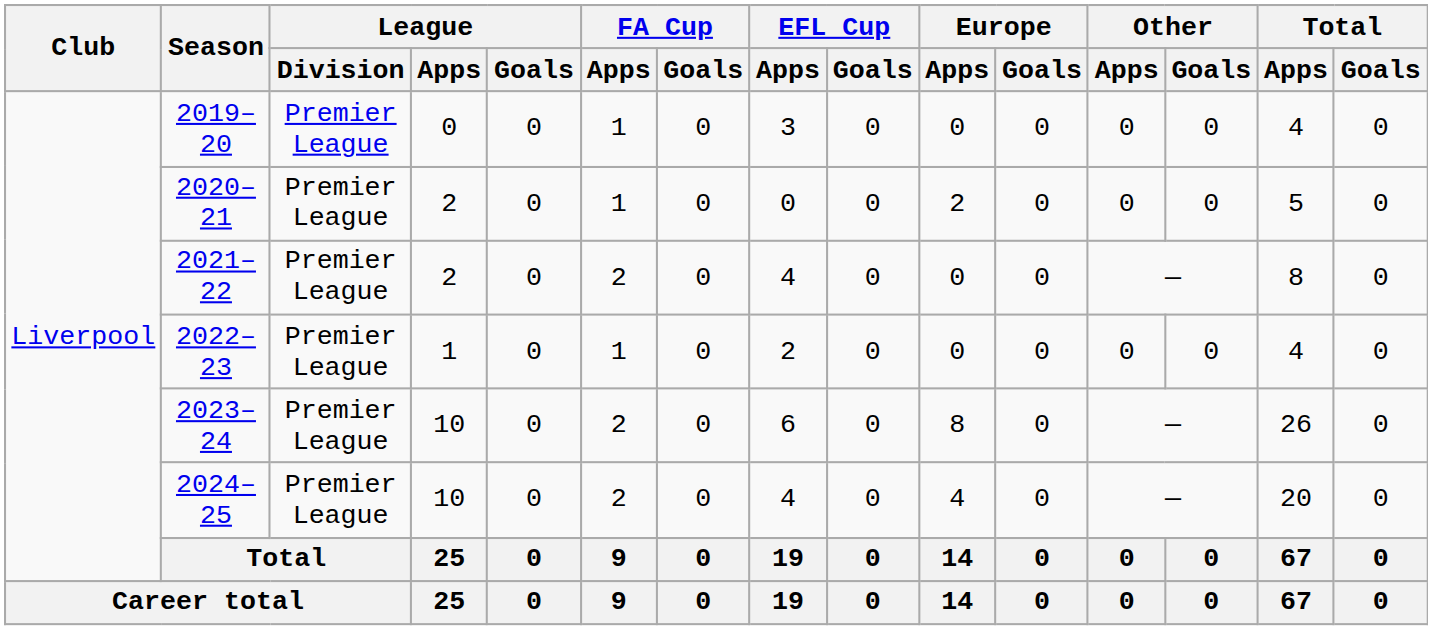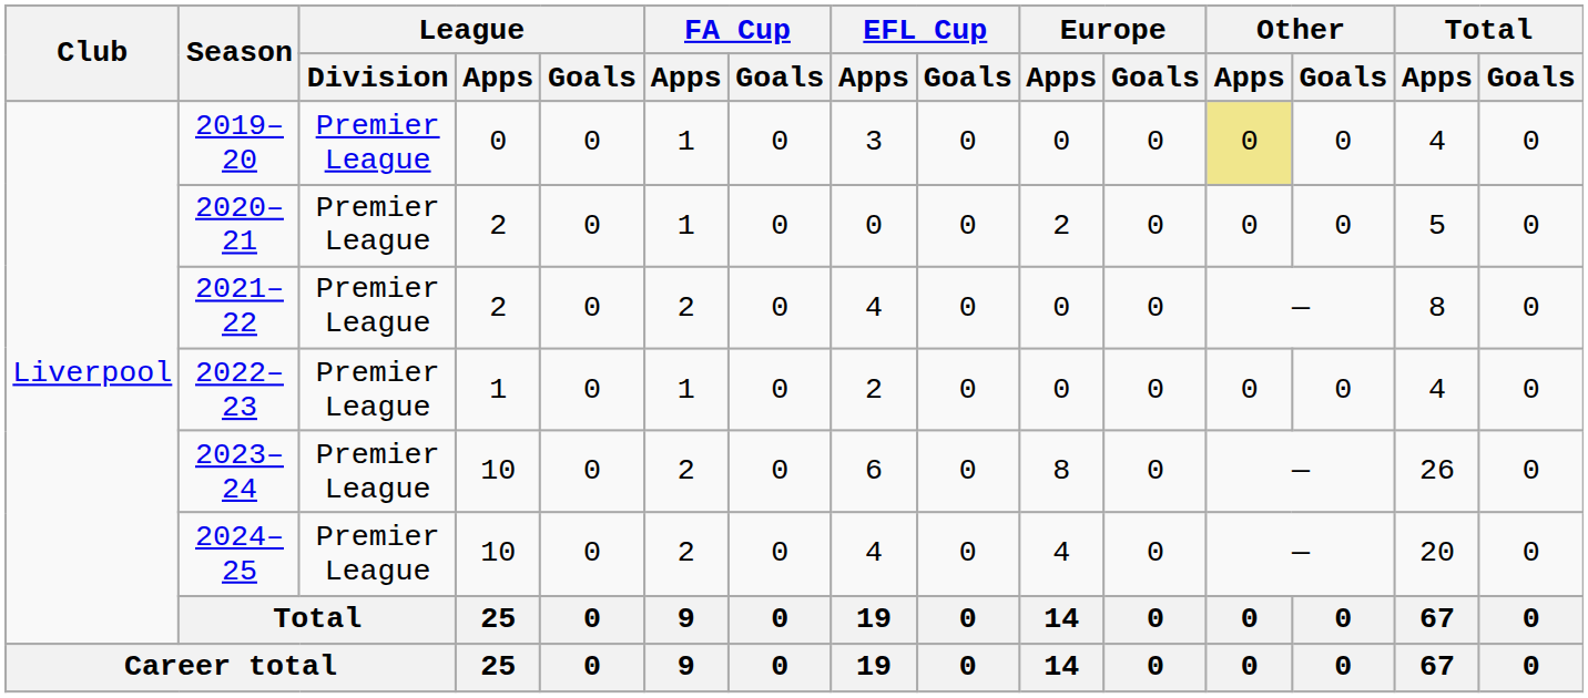2019–20 | Other / Apps: no background -> khaki background
